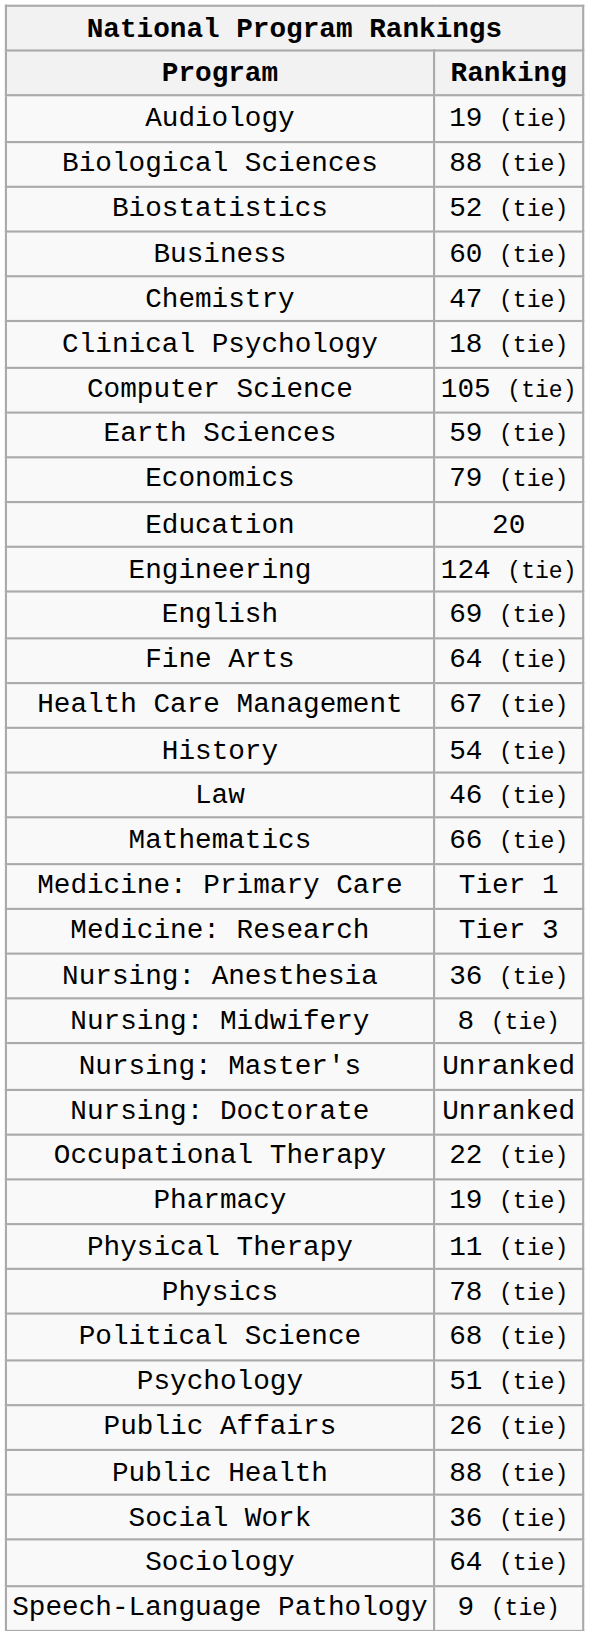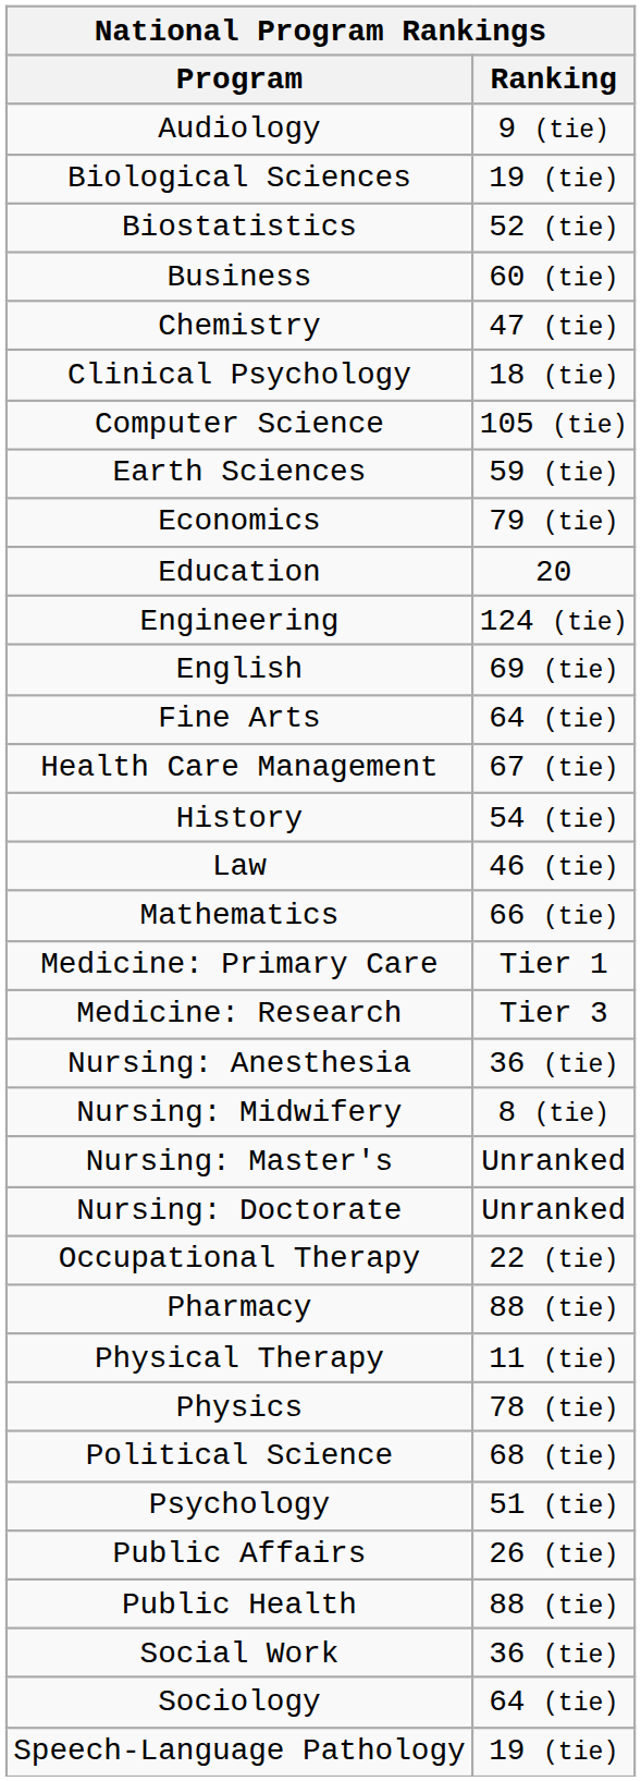Audiology | Ranking: 19 (tie) -> 9 (tie)
Biological Sciences | Ranking: 88 (tie) -> 19 (tie)
Pharmacy | Ranking: 19 (tie) -> 88 (tie)
Speech-Language Pathology | Ranking: 9 (tie) -> 19 (tie)
